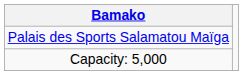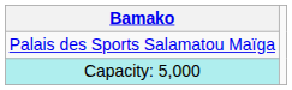Capacity: 5,000 | Bamako: no background -> paleturquoise background
